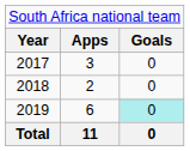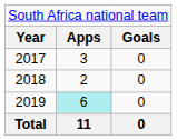2019 | column 2: no background -> paleturquoise background
2019 | column 3: paleturquoise background -> no background
